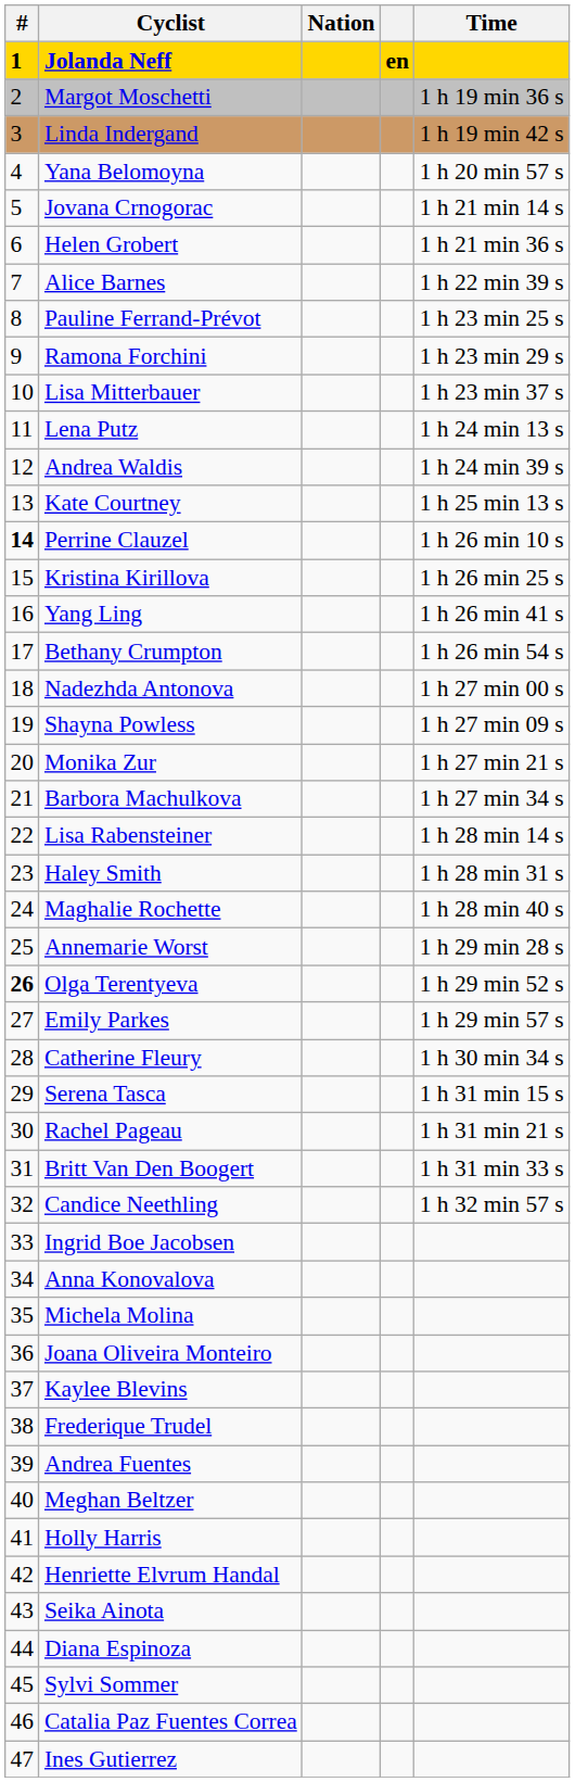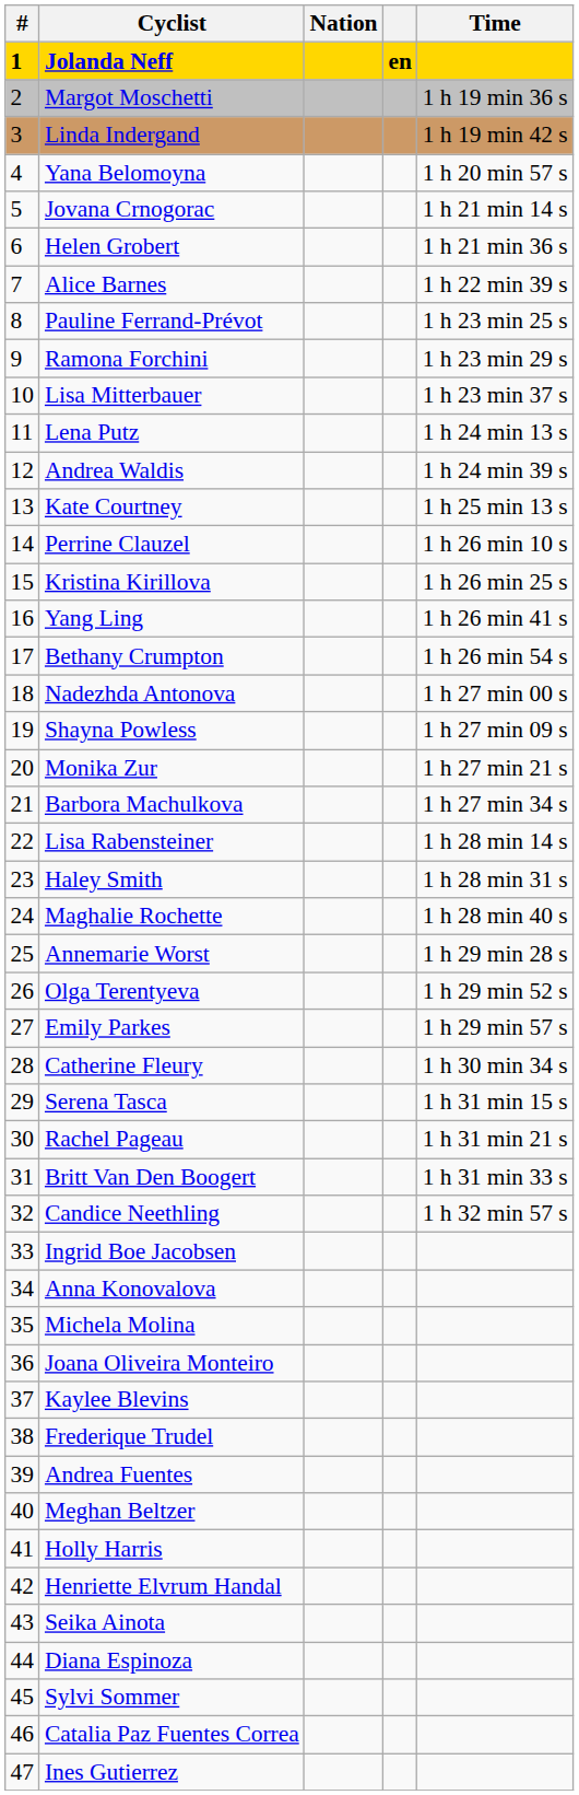Perrine Clauzel | #: bold -> normal
Olga Terentyeva | #: bold -> normal
